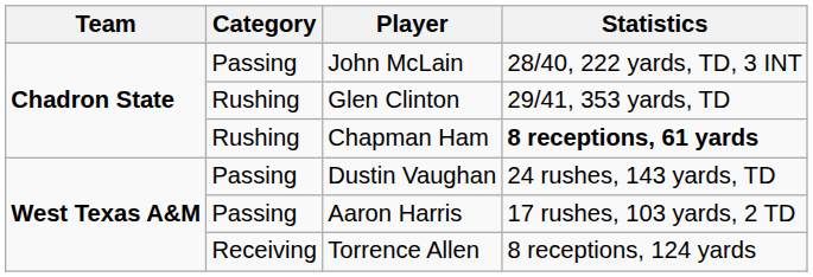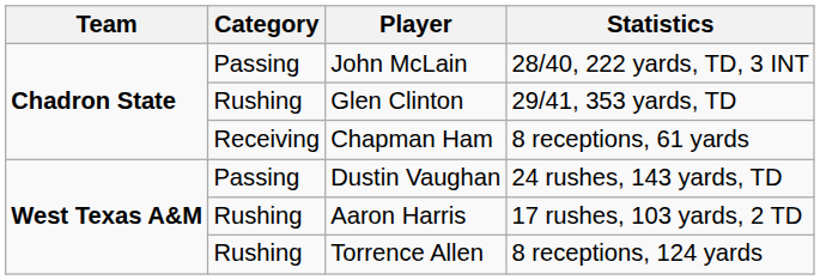Chapman Ham | Category: Rushing -> Receiving
Chapman Ham | Statistics: bold -> normal
Aaron Harris | Category: Passing -> Rushing
Torrence Allen | Category: Receiving -> Rushing
